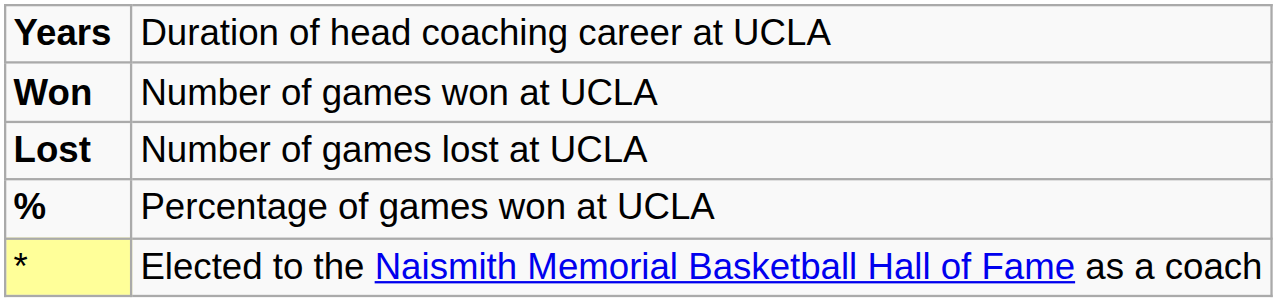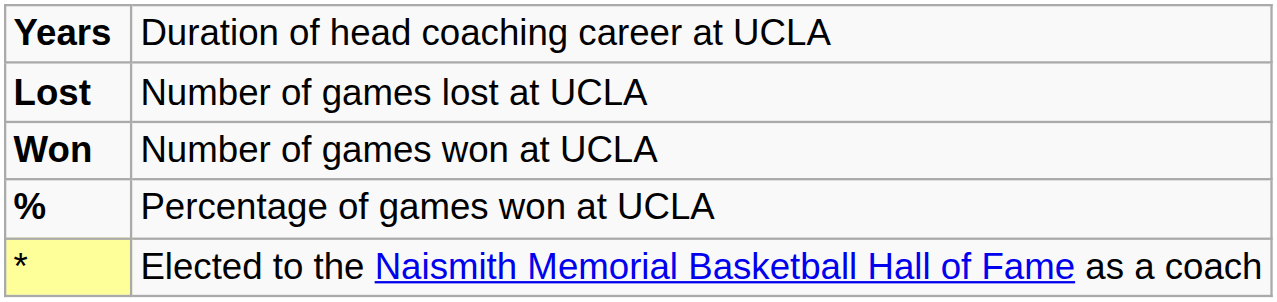rows swapped: Won <-> Lost
